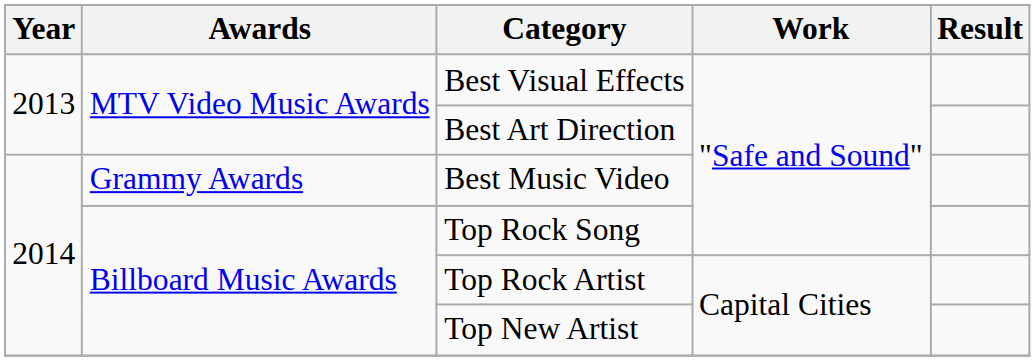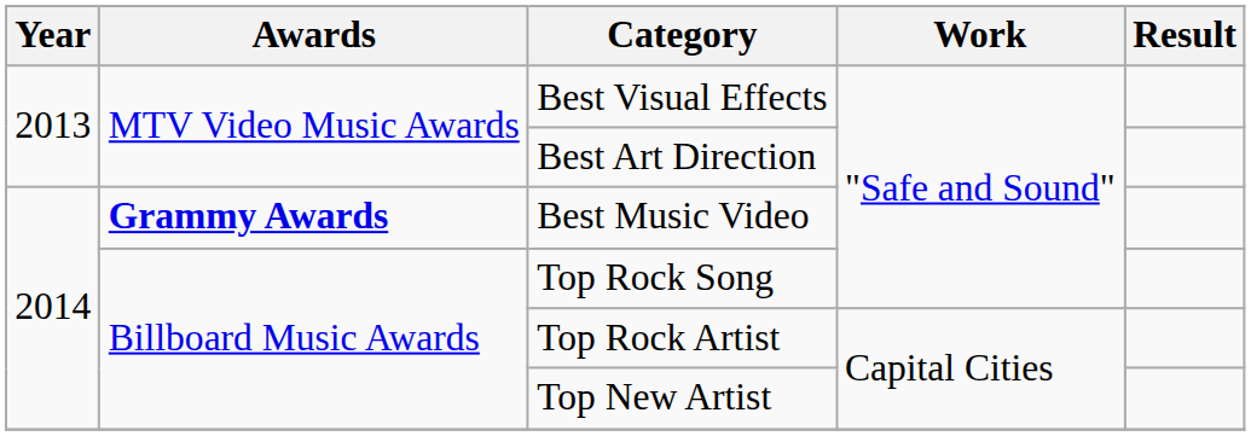Best Music Video | Awards: normal -> bold
